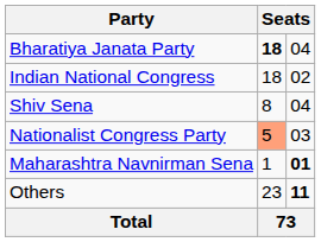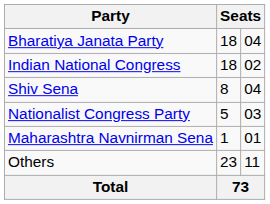Bharatiya Janata Party | column 2: bold -> normal
Nationalist Congress Party | column 2: lightsalmon background -> no background
Maharashtra Navnirman Sena | column 3: bold -> normal
Others | column 3: bold -> normal
